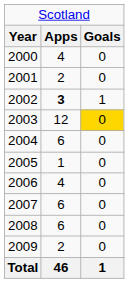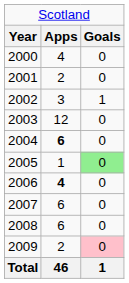2002 | column 2: bold -> normal
2003 | column 3: gold background -> no background
2004 | column 2: normal -> bold
2005 | column 3: no background -> lightgreen background
2006 | column 2: normal -> bold
2009 | column 3: no background -> pink background
